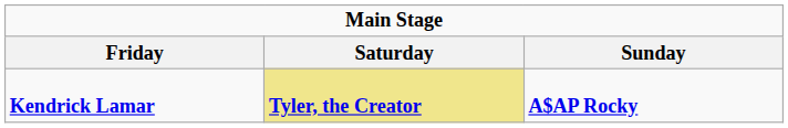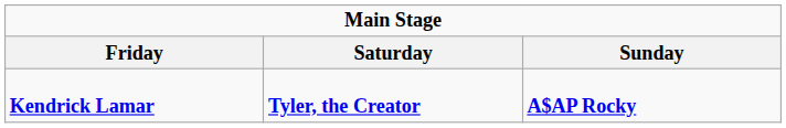Kendrick Lamar | Saturday: khaki background -> no background
